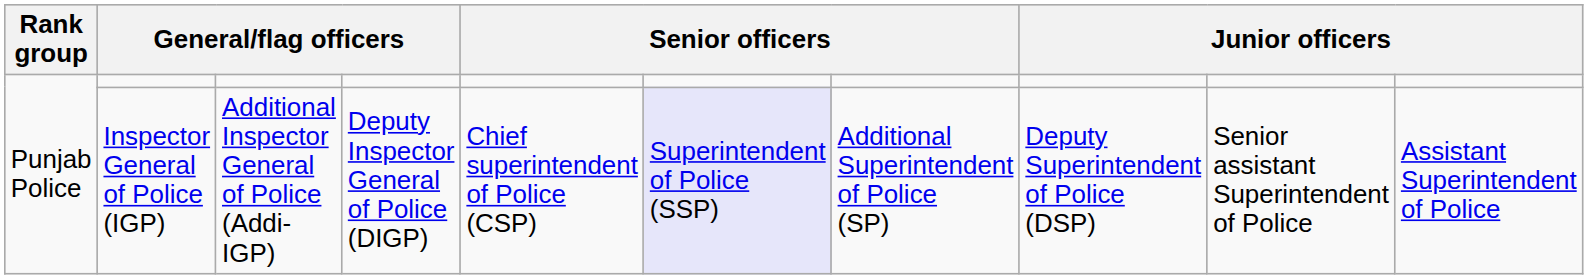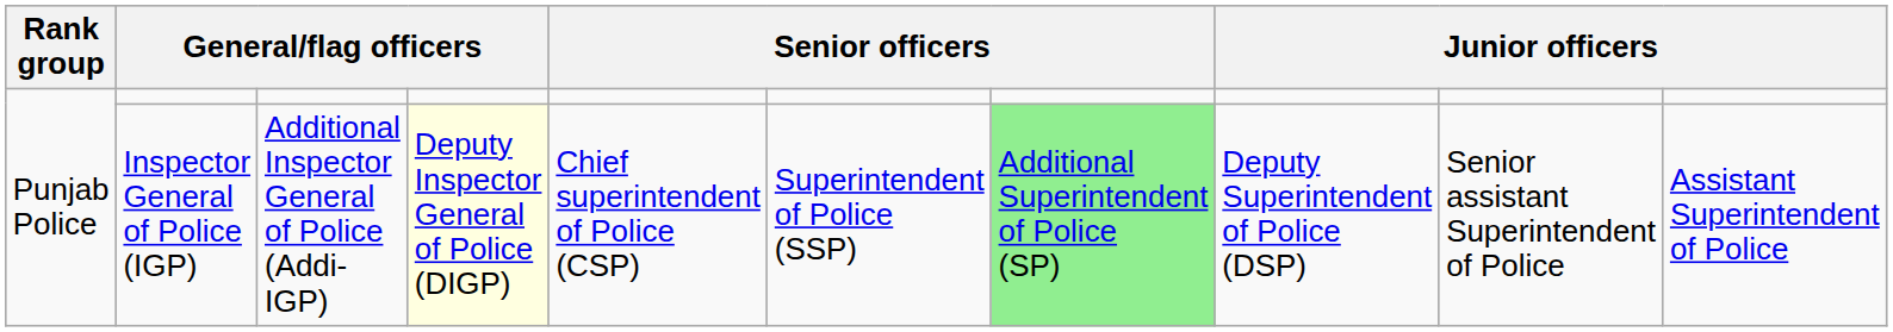Inspector General of Police (IGP) | column 4: no background -> lightyellow background
Inspector General of Police (IGP) | column 6: lavender background -> no background
Inspector General of Police (IGP) | column 7: no background -> lightgreen background
